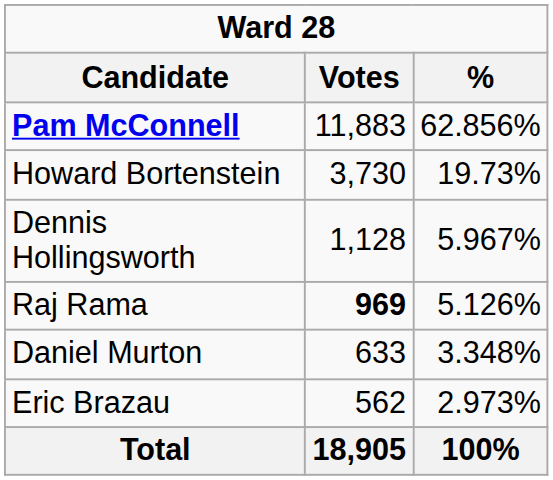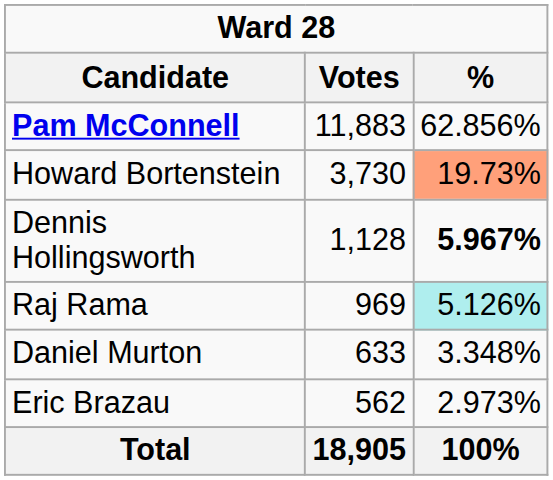Howard Bortenstein | %: no background -> lightsalmon background
Dennis Hollingsworth | %: normal -> bold
Raj Rama | Votes: bold -> normal
Raj Rama | %: no background -> paleturquoise background
